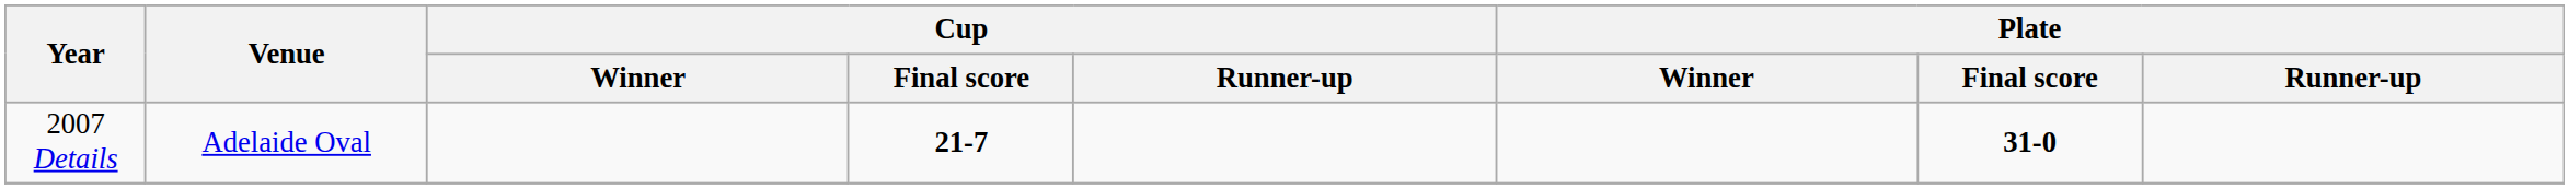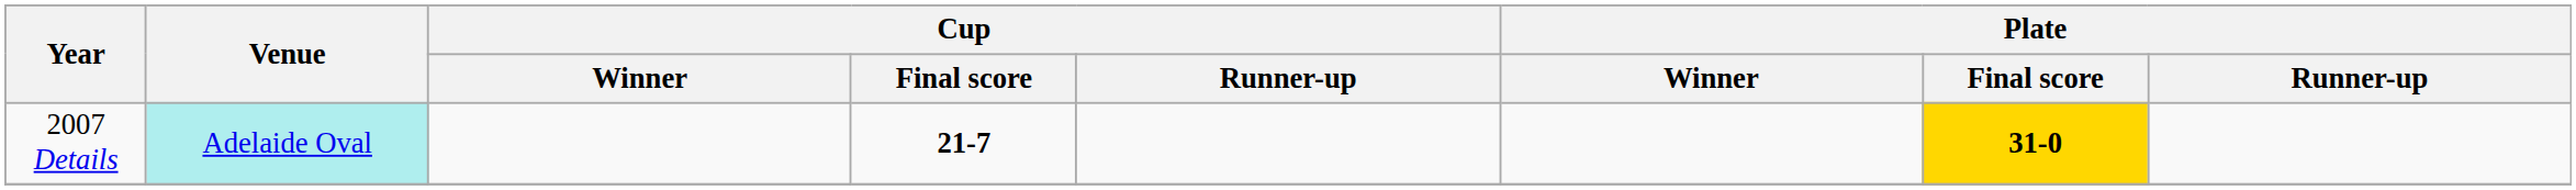2007 Details | Venue: no background -> paleturquoise background
2007 Details | Plate / Final score: no background -> gold background
